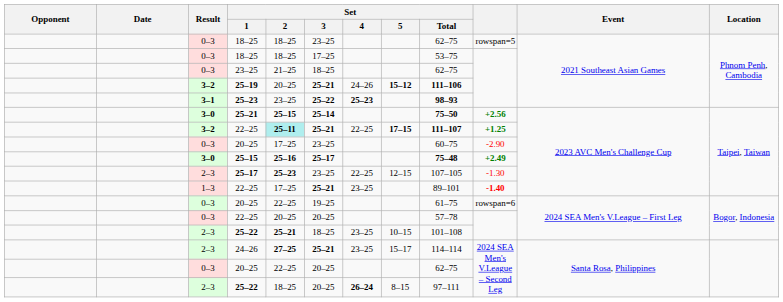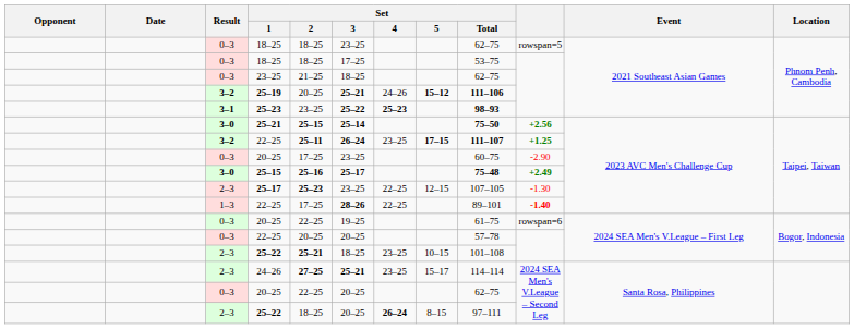3–2 / 22–25 | Set / 2: paleturquoise background -> no background
3–2 / 22–25 | Set / 3: 25–21 -> 26–24
3–2 / 22–25 | Set / 4: 22–25 -> 23–25
1–3 / 22–25 | Set / 3: 25–21 -> 28–26
1–3 / 22–25 | Set / 4: 23–25 -> 22–25
